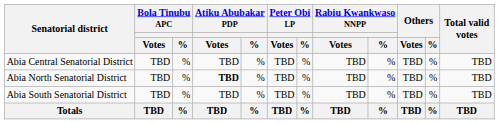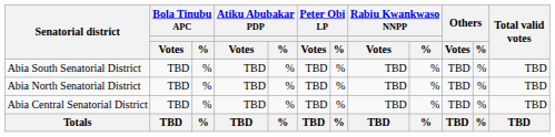rows swapped: Abia Central Senatorial District <-> Abia South Senatorial District
Abia North Senatorial District | Atiku Abubakar PDP / Votes: bold -> normal
